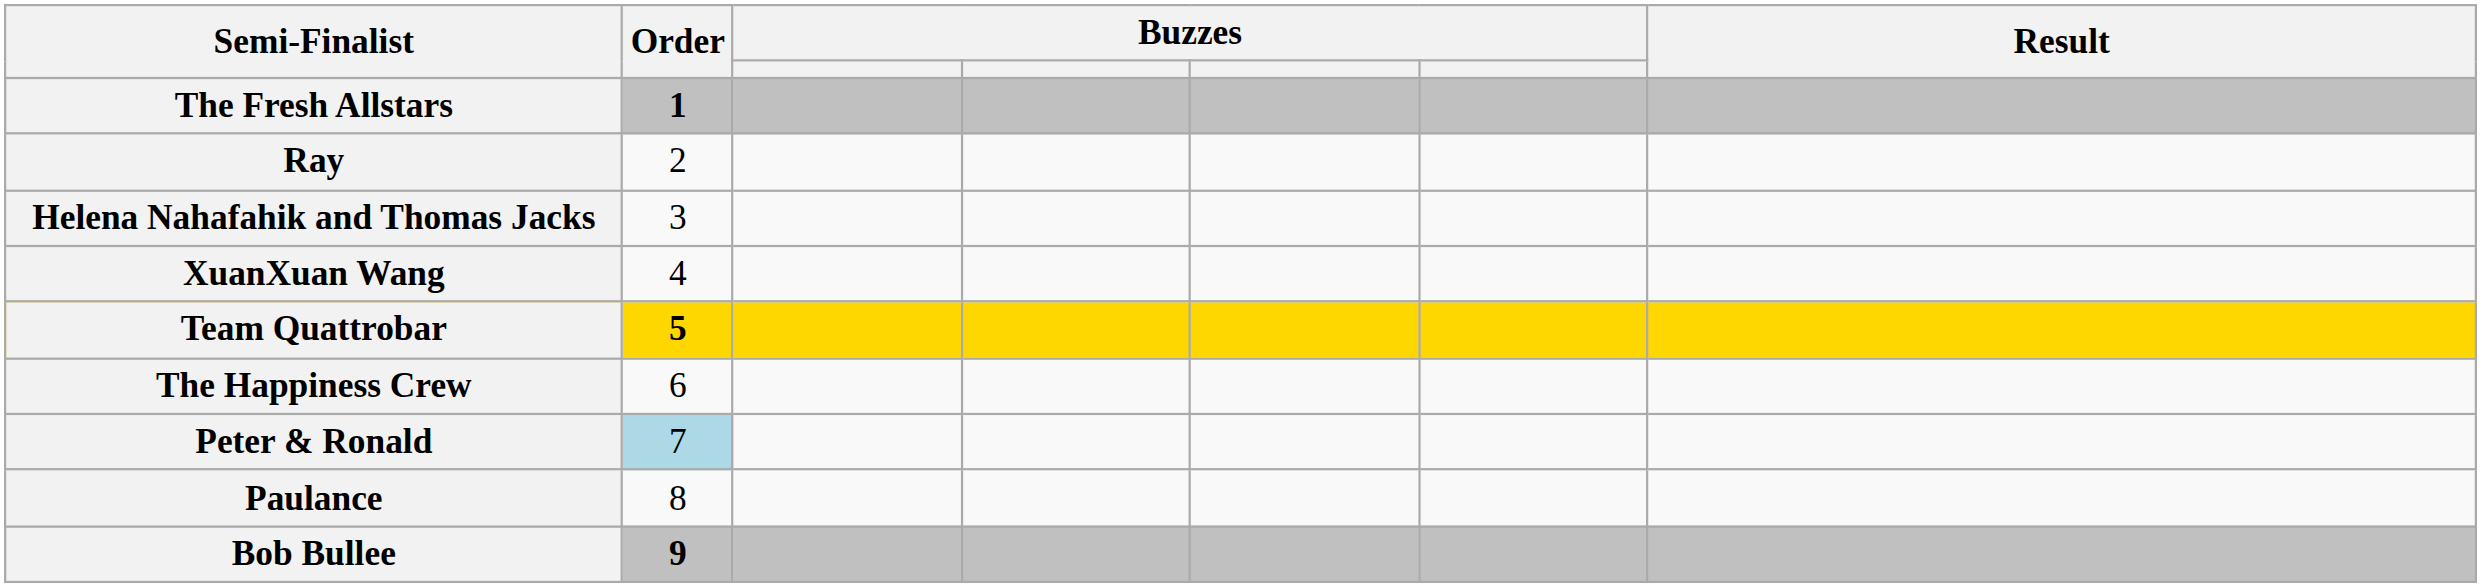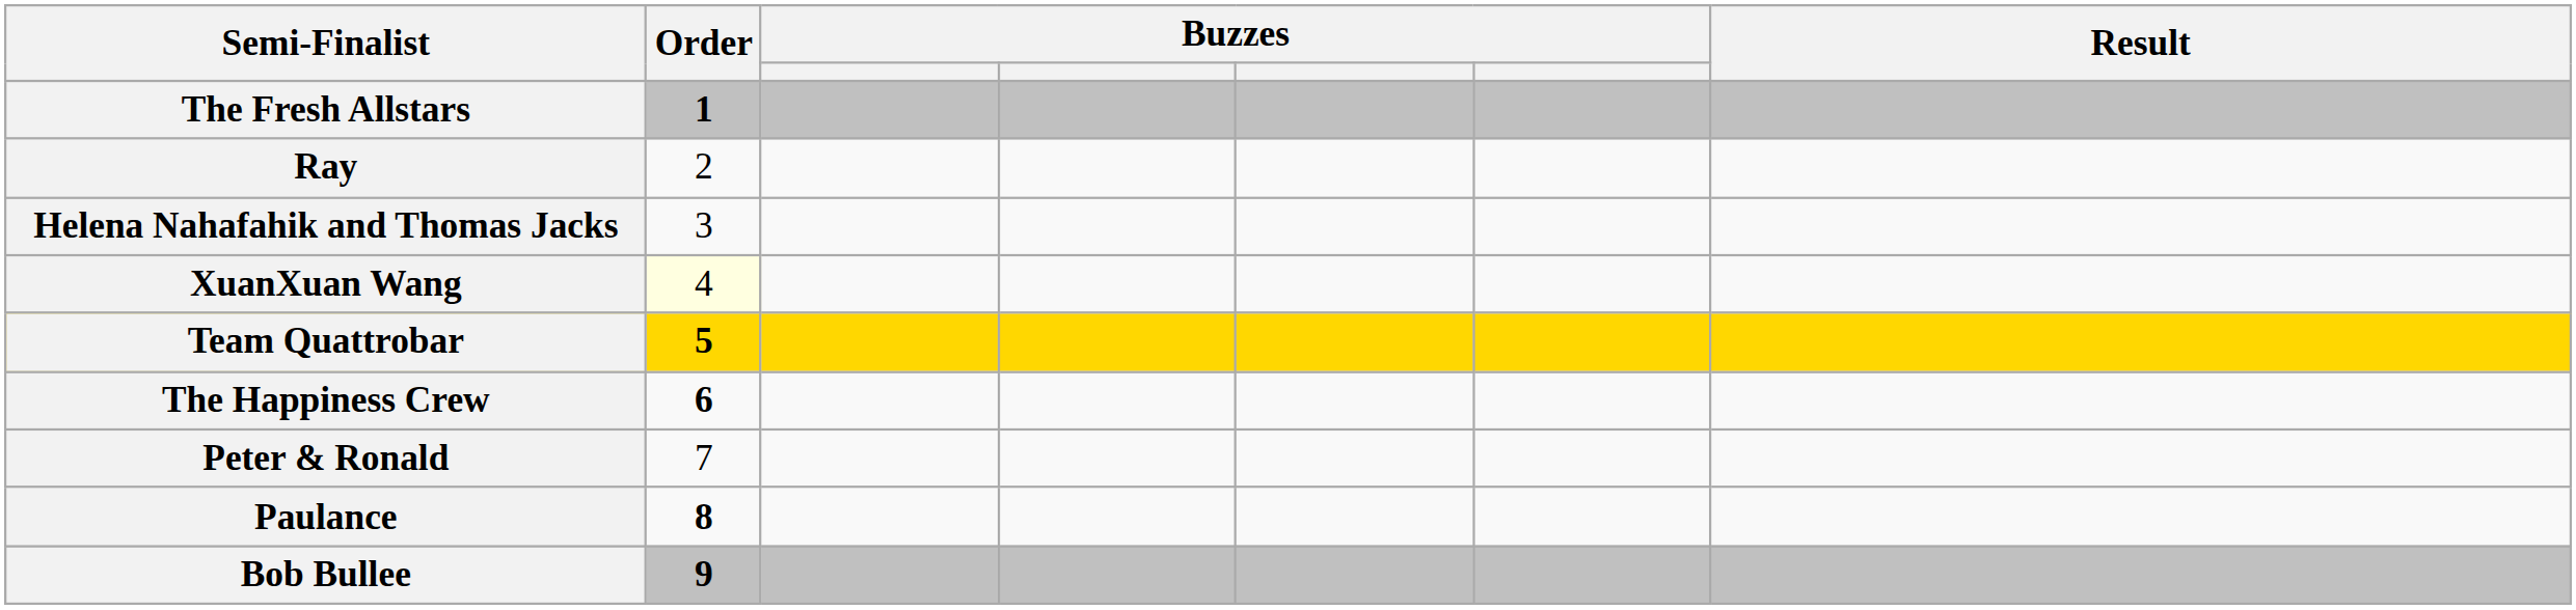XuanXuan Wang | Order: no background -> lightyellow background
The Happiness Crew | Order: normal -> bold
Peter & Ronald | Order: lightblue background -> no background
Paulance | Order: normal -> bold
